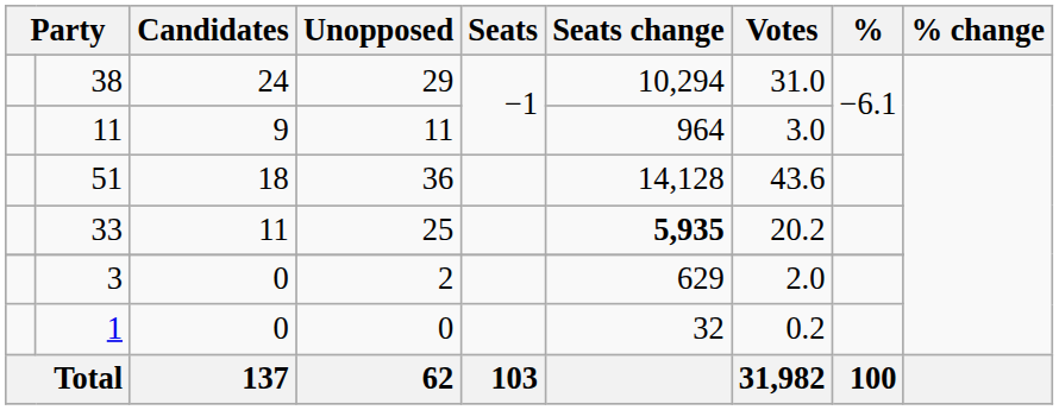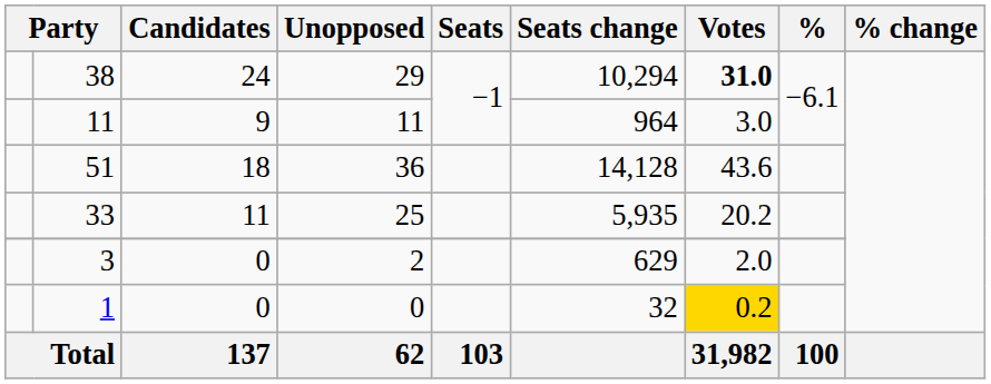38 | Votes: normal -> bold
33 | Seats change: bold -> normal
1 | Votes: no background -> gold background
